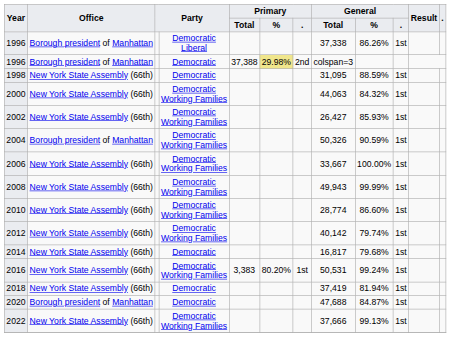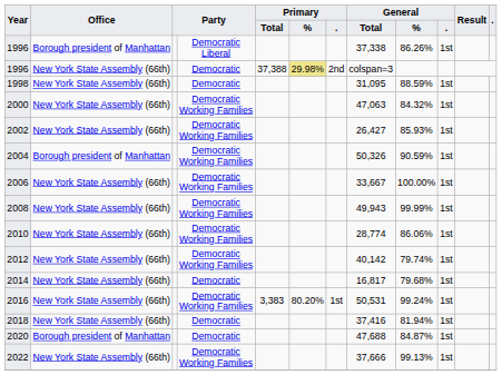1996 / Democratic | Office: Borough president of Manhattan -> New York State Assembly (66th)
2000 | General / Total: 44,063 -> 47,063
2010 | General / %: 86.60% -> 86.06%
2018 | General / Total: 37,419 -> 37,416
